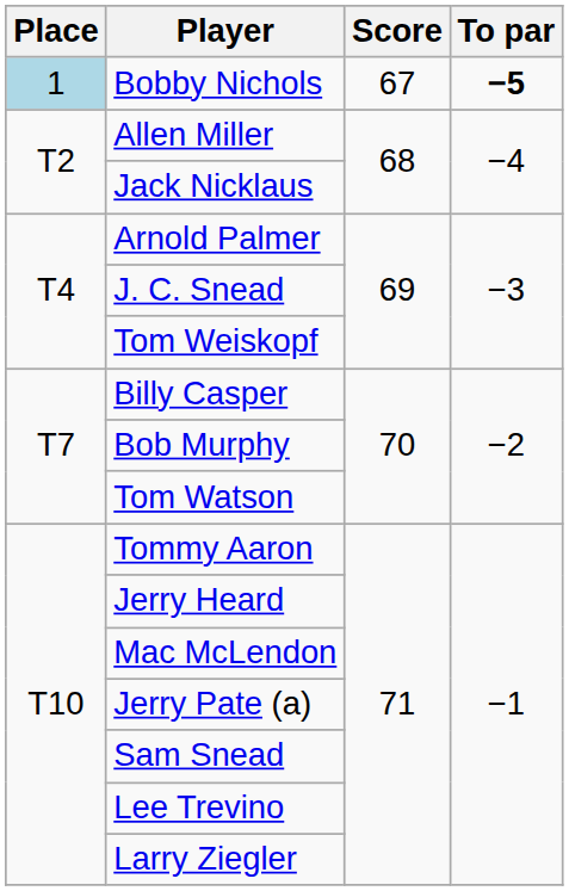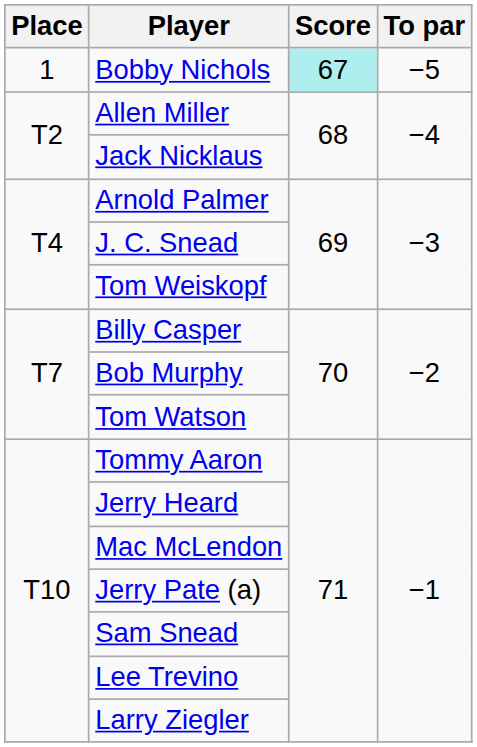Bobby Nichols | Place: lightblue background -> no background
Bobby Nichols | Score: no background -> paleturquoise background
Bobby Nichols | To par: bold -> normal
